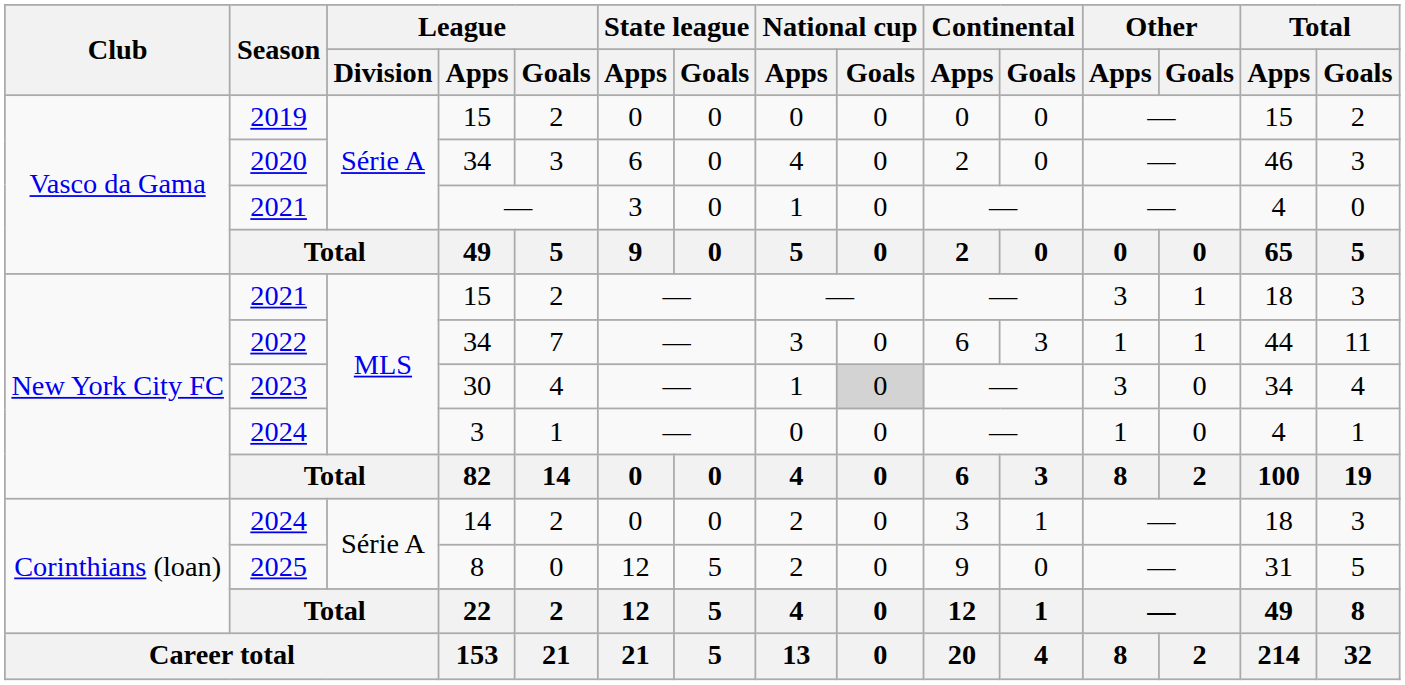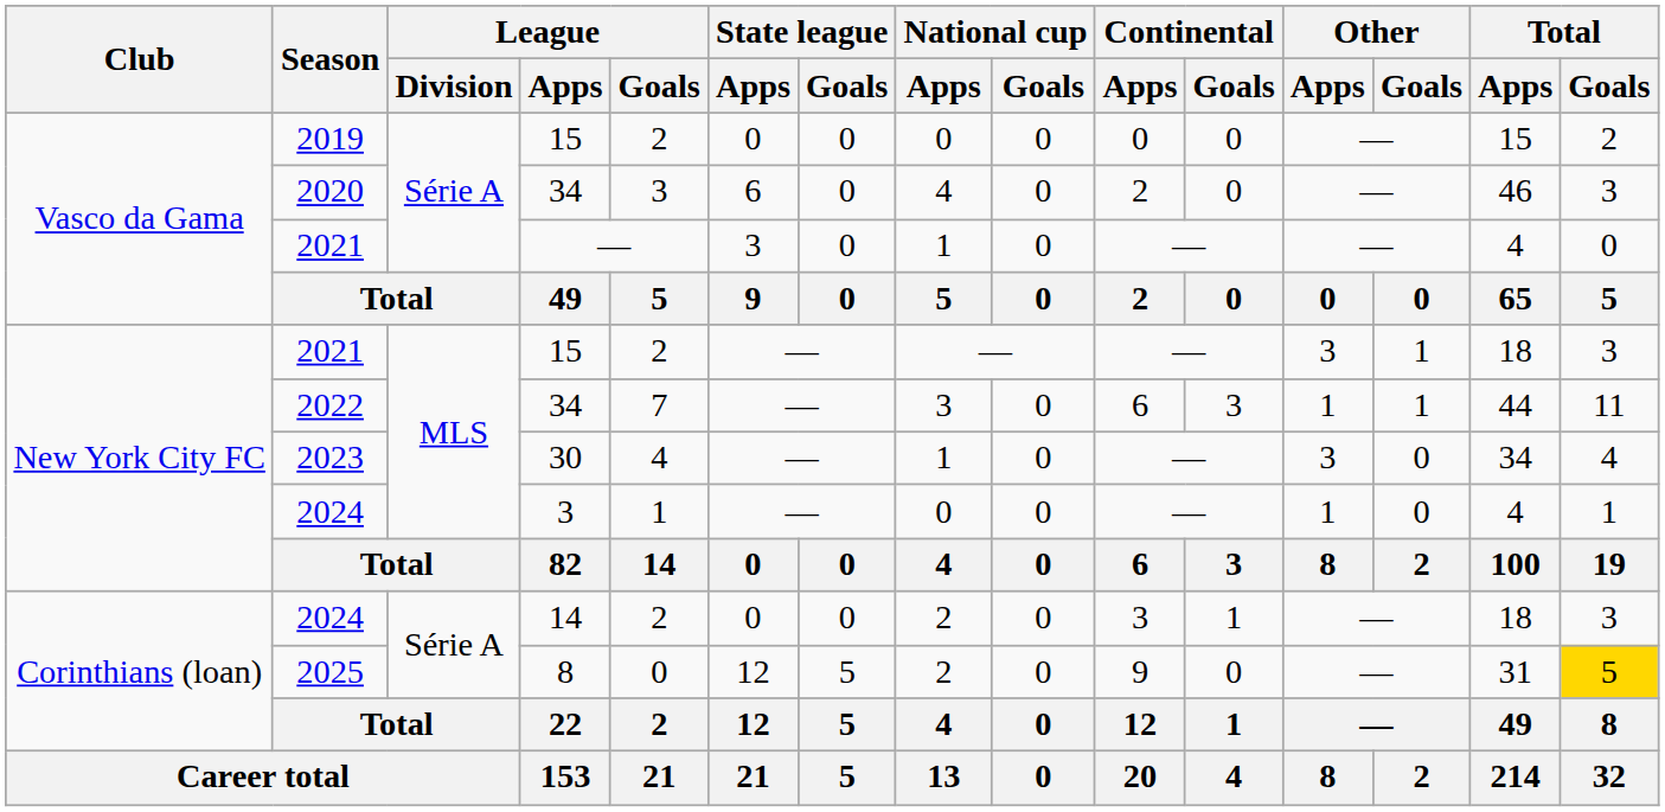2023 | National cup / Goals: lightgrey background -> no background
2025 | Total / Goals: no background -> gold background
